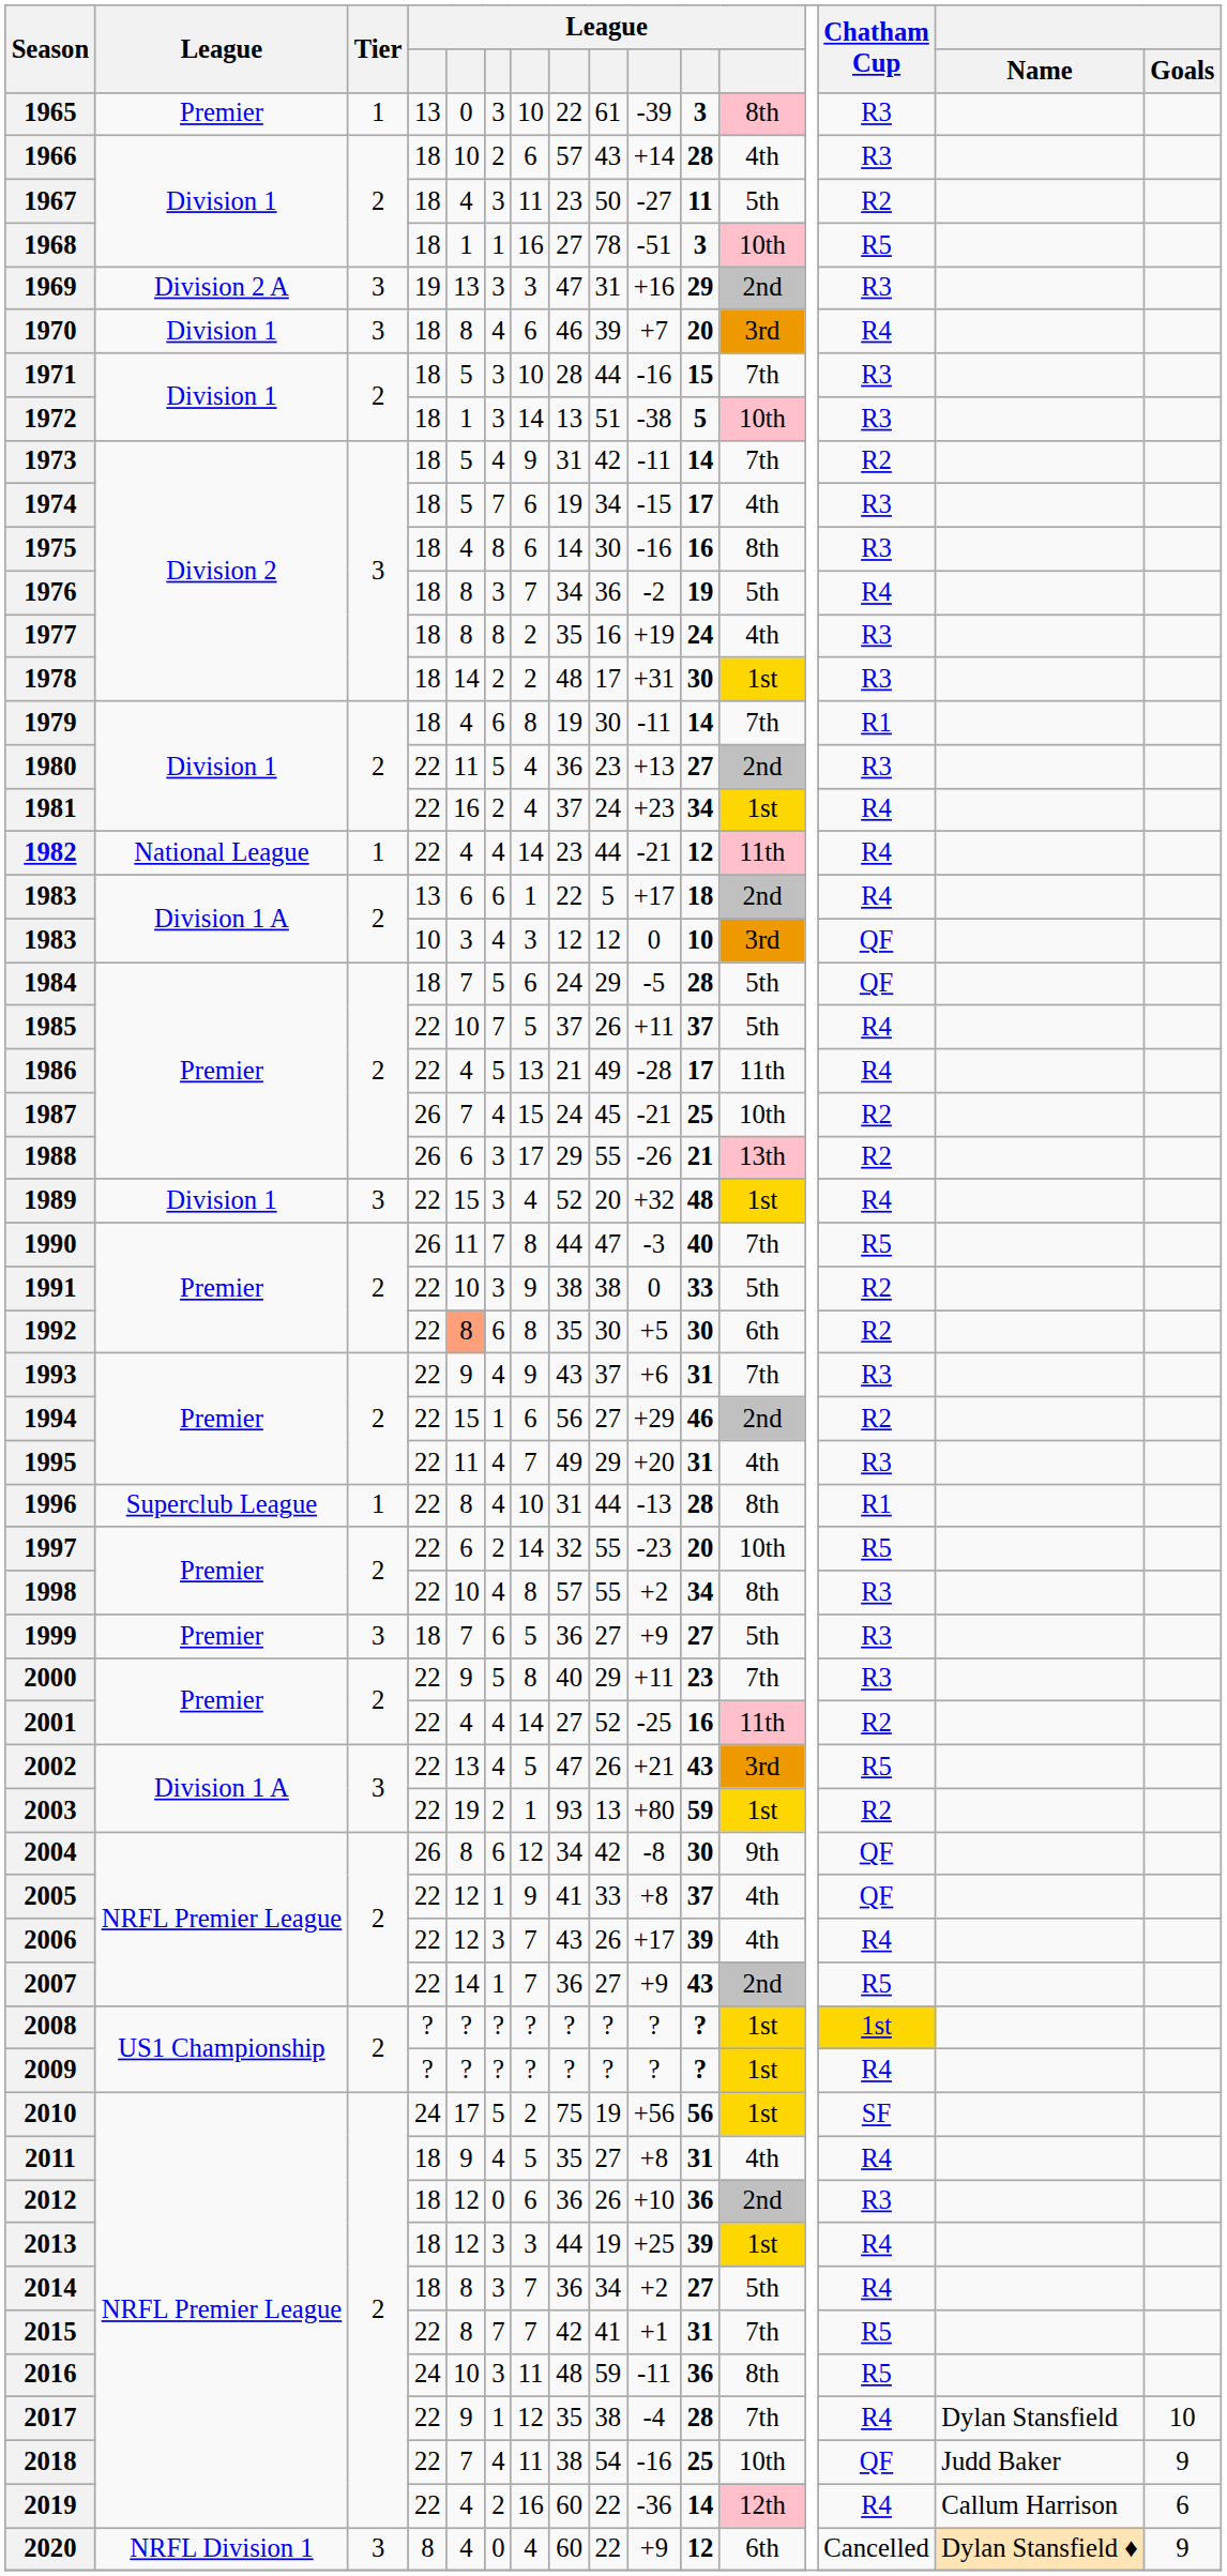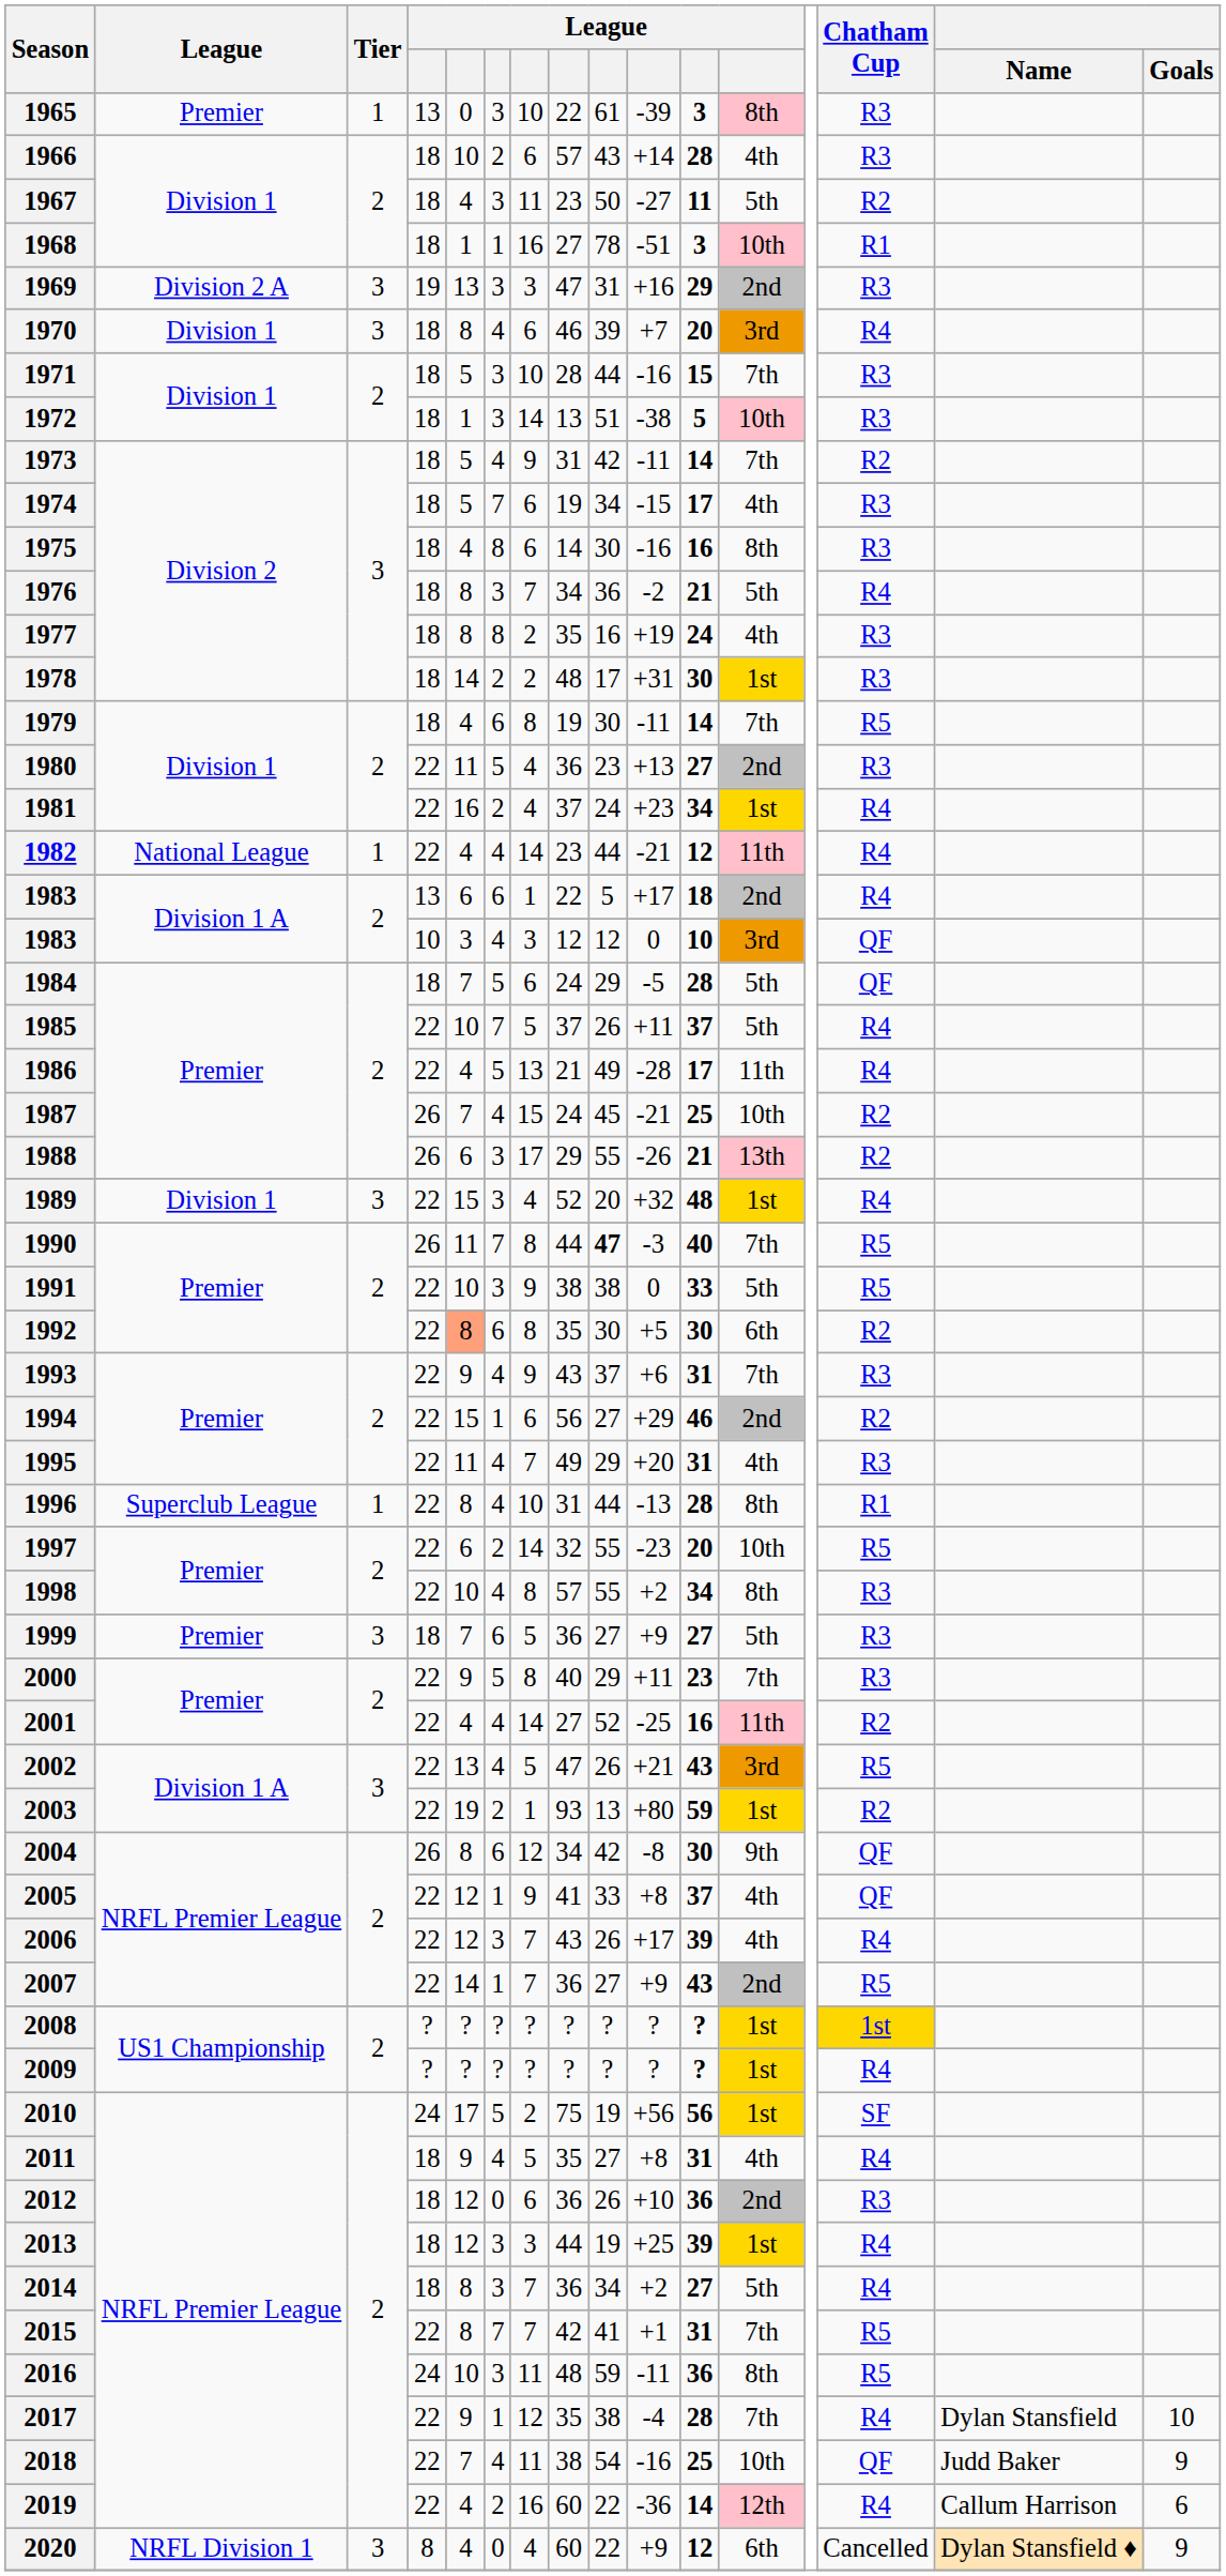1968 | Chatham Cup: R5 -> R1
1976 | column 11: 19 -> 21
1979 | Chatham Cup: R1 -> R5
1990 | column 9: normal -> bold
1991 | Chatham Cup: R2 -> R5
